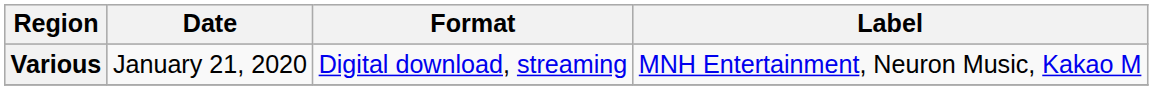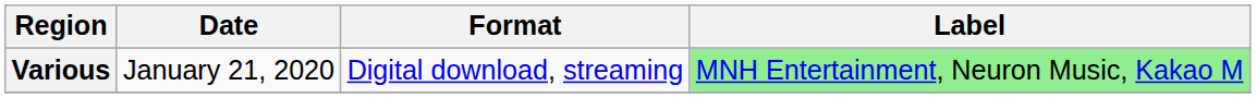Various | Label: no background -> lightgreen background
